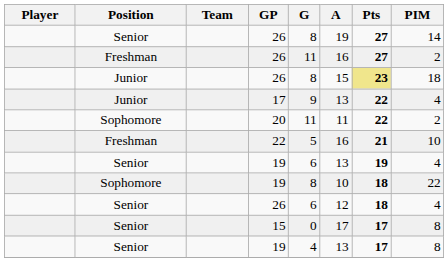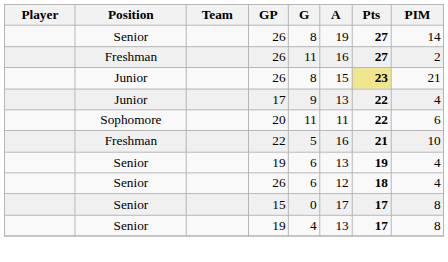Junior / 26 | PIM: 18 -> 21
20 | PIM: 2 -> 6
- row: Sophomore | 19 | 8 | 10 | 18 | 22
